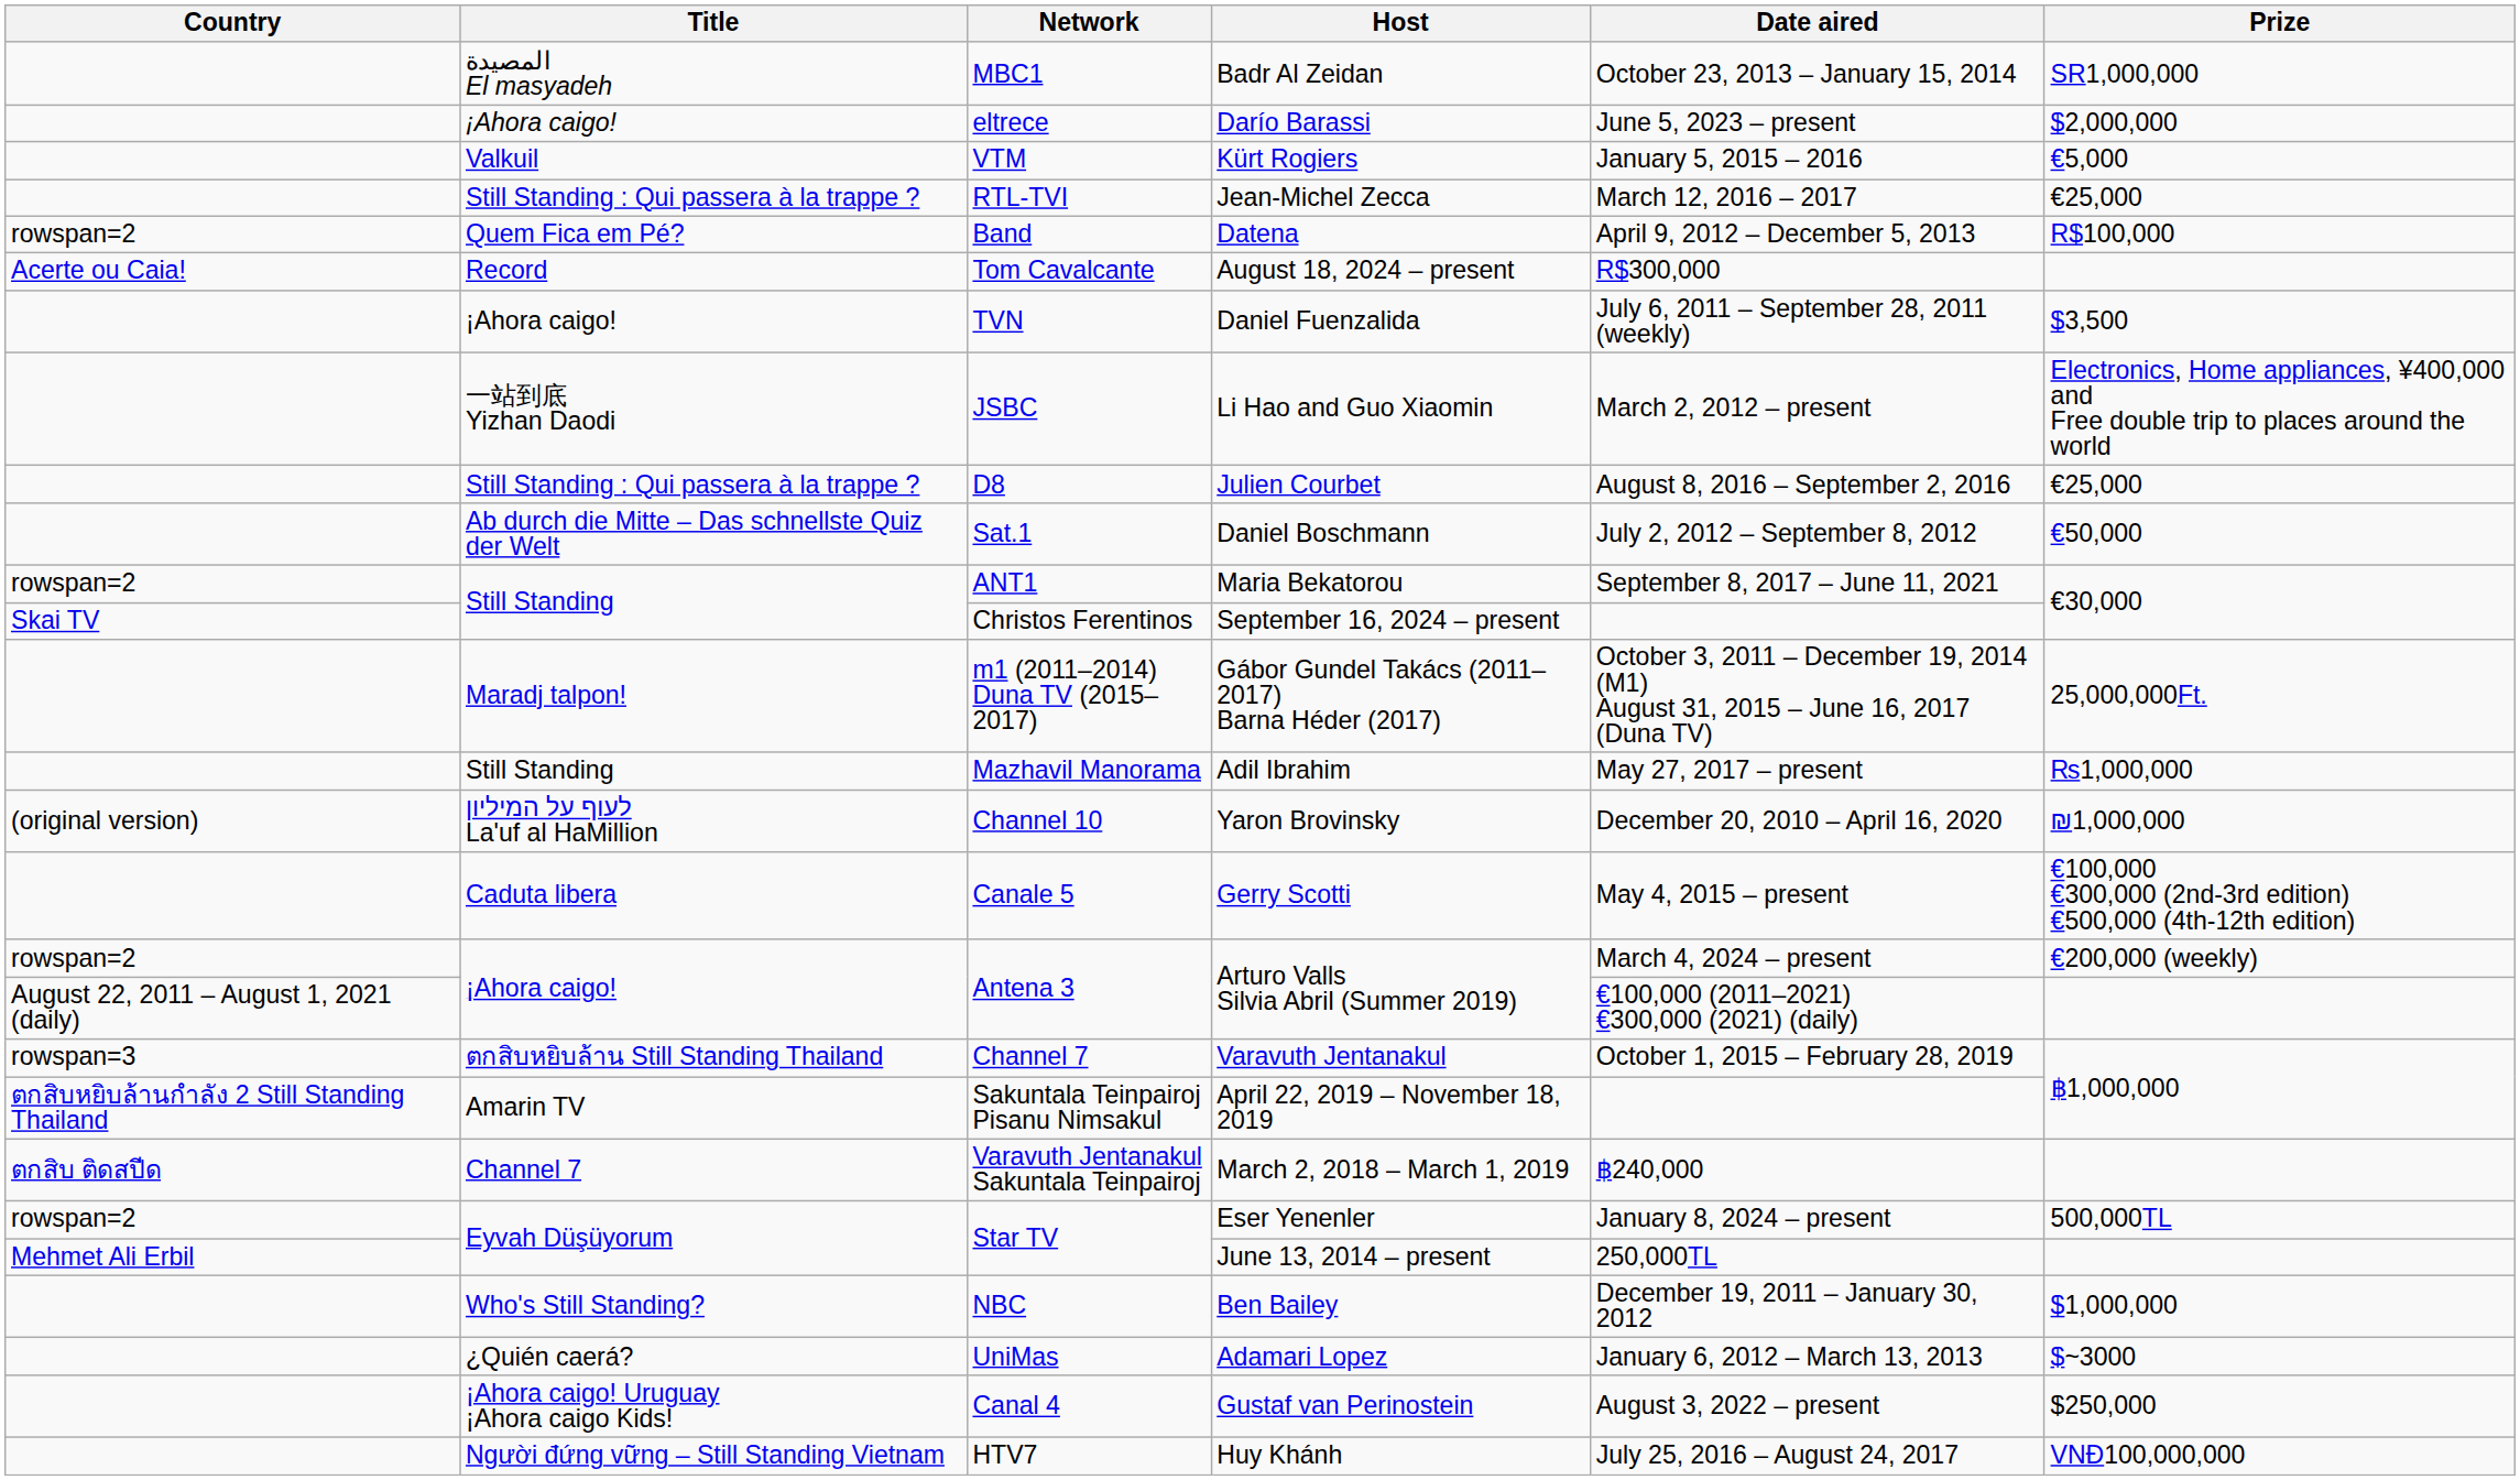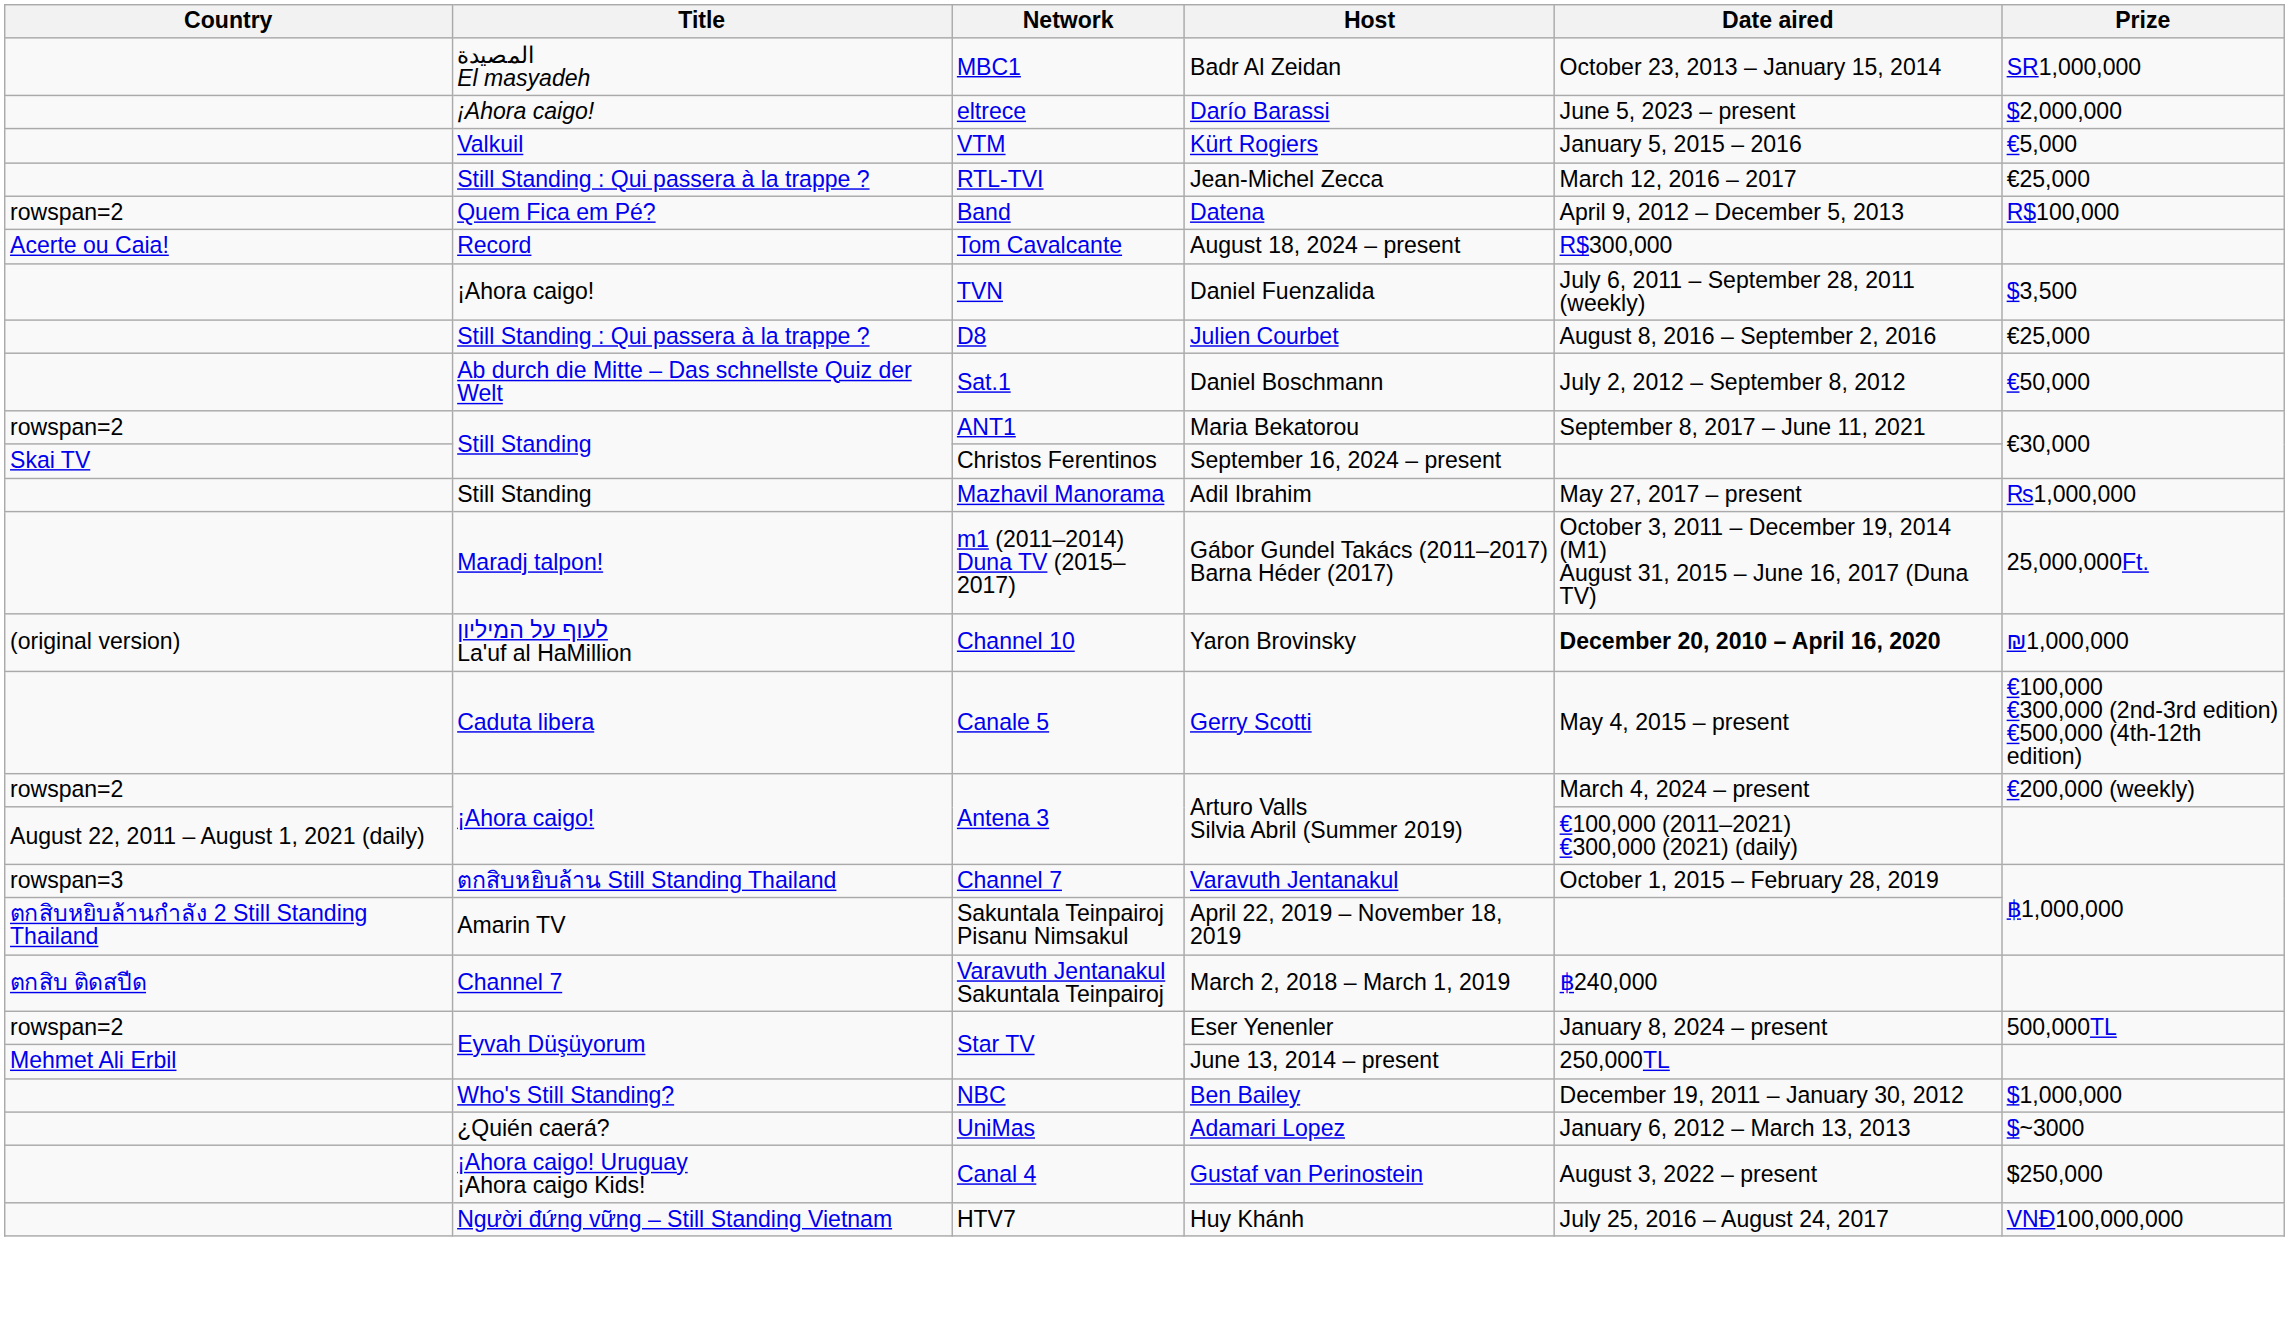- row: 一站到底 Yizhan Daodi | JSBC | Li Hao and Guo Xiaomin | March 2, 2012 – present | Electronics, Home appliances, ¥400,000 and Free double trip to places around the world
rows swapped: Gábor Gundel Takács (2011–2017) Barna Héder (2017) <-> Adil Ibrahim
Yaron Brovinsky | Date aired: normal -> bold
